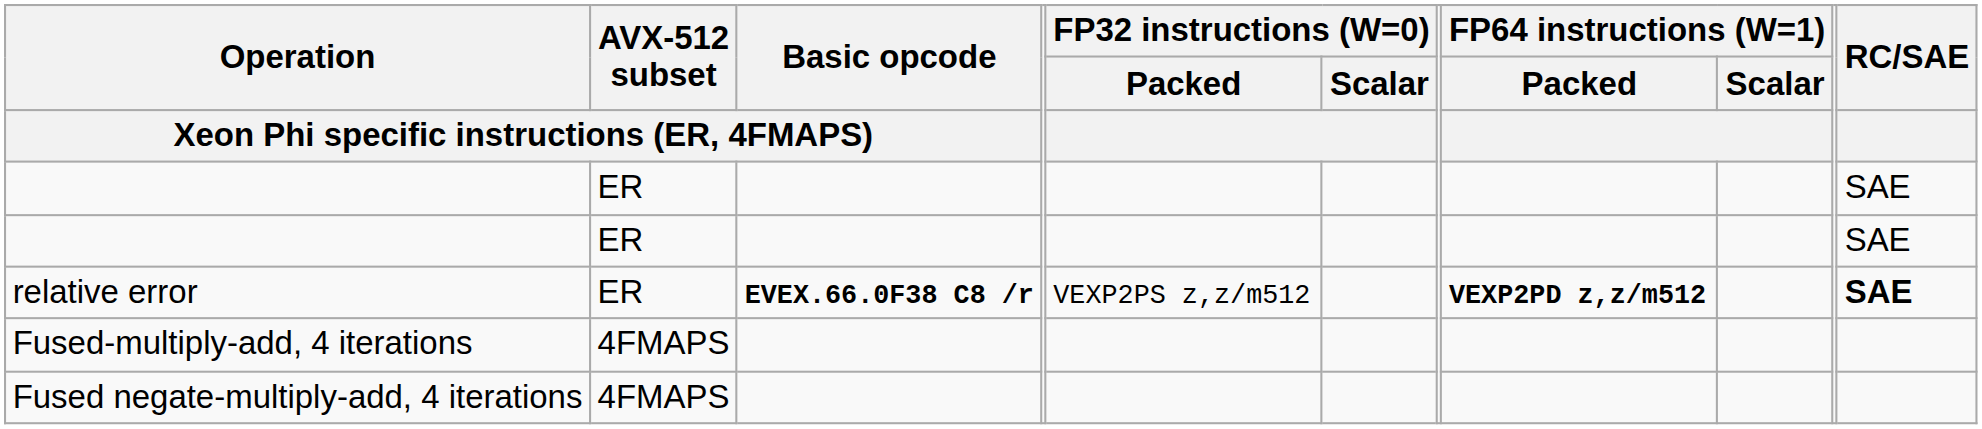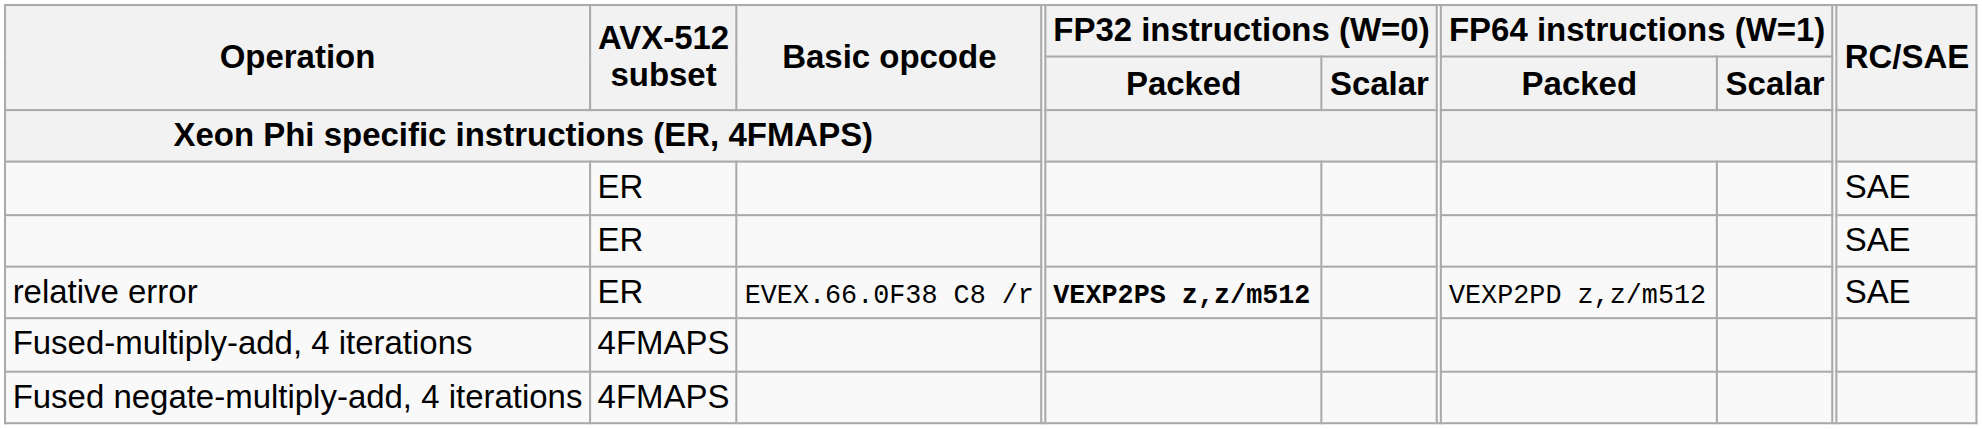relative error | Basic opcode / Xeon Phi specific instructions (ER, 4FMAPS): bold -> normal
relative error | FP32 instructions (W=0) / Packed: normal -> bold
relative error | FP64 instructions (W=1) / Packed: bold -> normal
relative error | RC/SAE: bold -> normal
